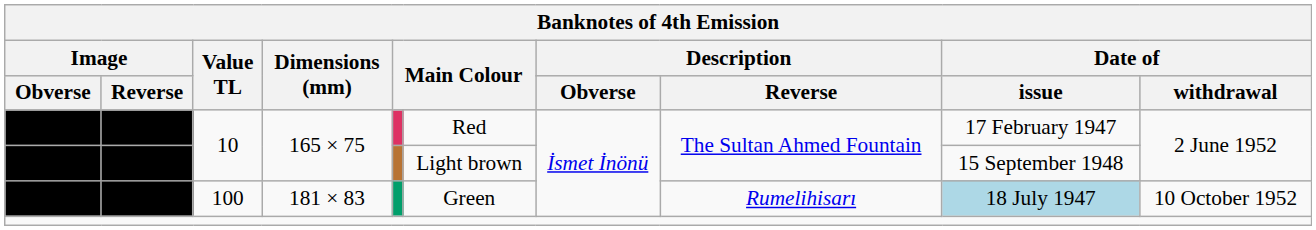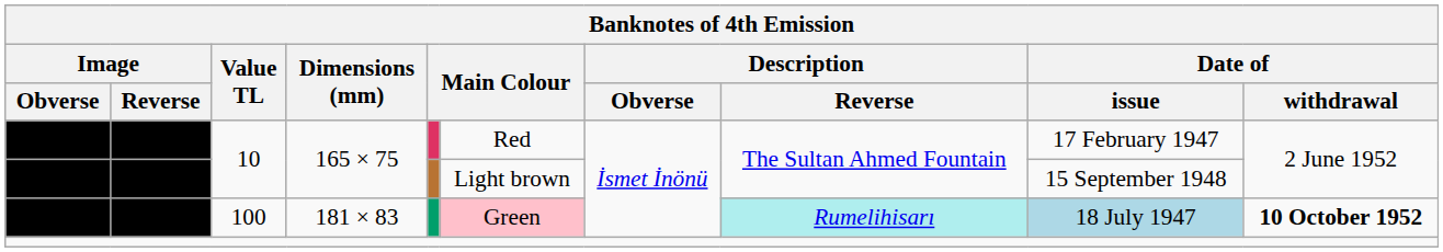100 | column 6: no background -> pink background
100 | Description / Reverse: no background -> paleturquoise background
100 | Date of / withdrawal: normal -> bold
